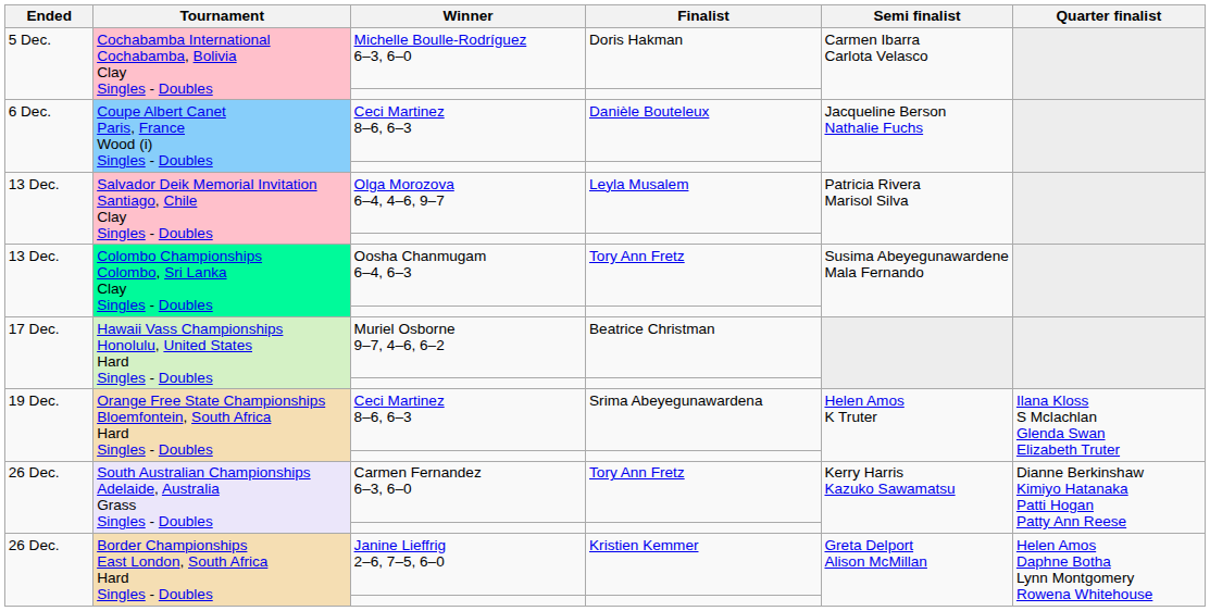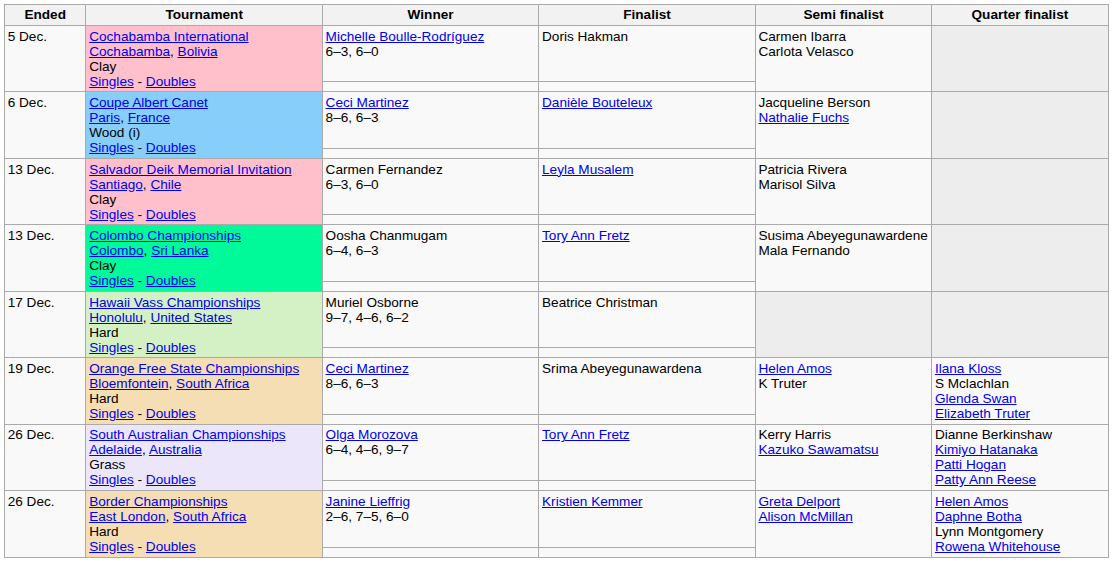row 6 | Winner: Olga Morozova 6–4, 4–6, 9–7 -> Carmen Fernandez 6–3, 6–0
row 14 | Winner: Carmen Fernandez 6–3, 6–0 -> Olga Morozova 6–4, 4–6, 9–7
